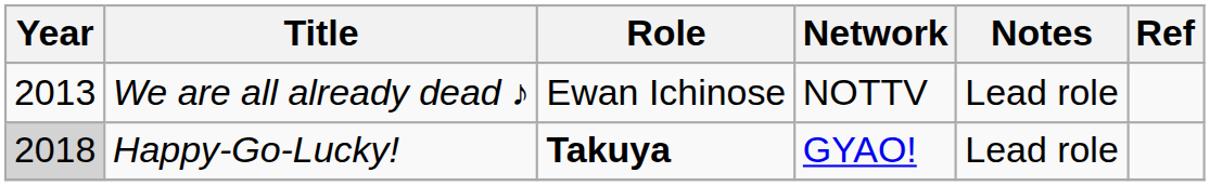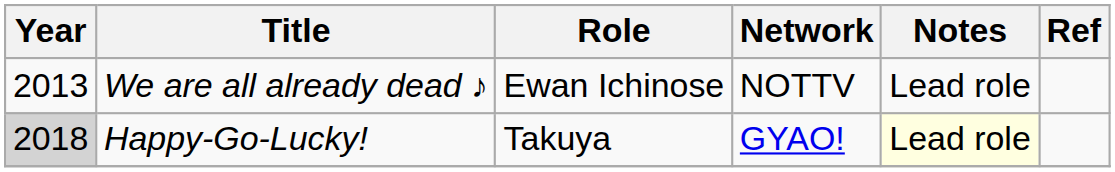Happy-Go-Lucky! | Role: bold -> normal
Happy-Go-Lucky! | Notes: no background -> lightyellow background
